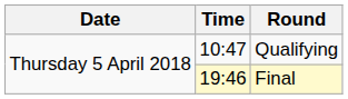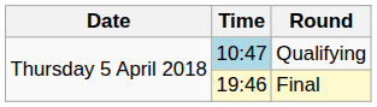Qualifying | Time: no background -> lightblue background
